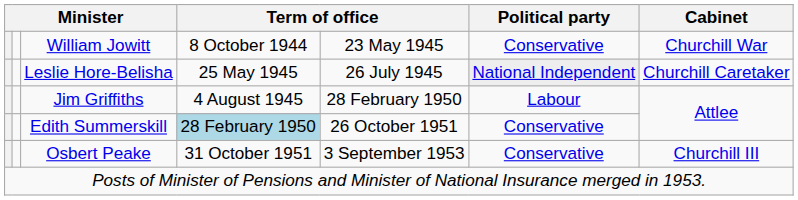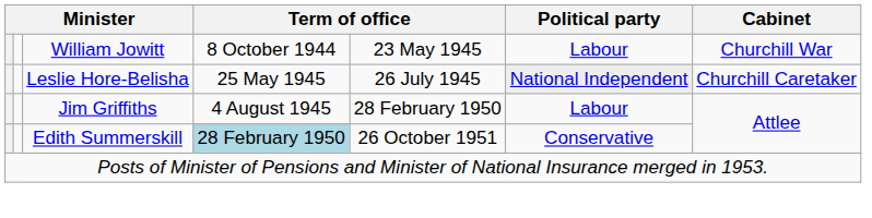William Jowitt | Political party: Conservative -> Labour
- row: Osbert Peake | 31 October 1951 | 3 September 1953 | Conservative | Churchill III
